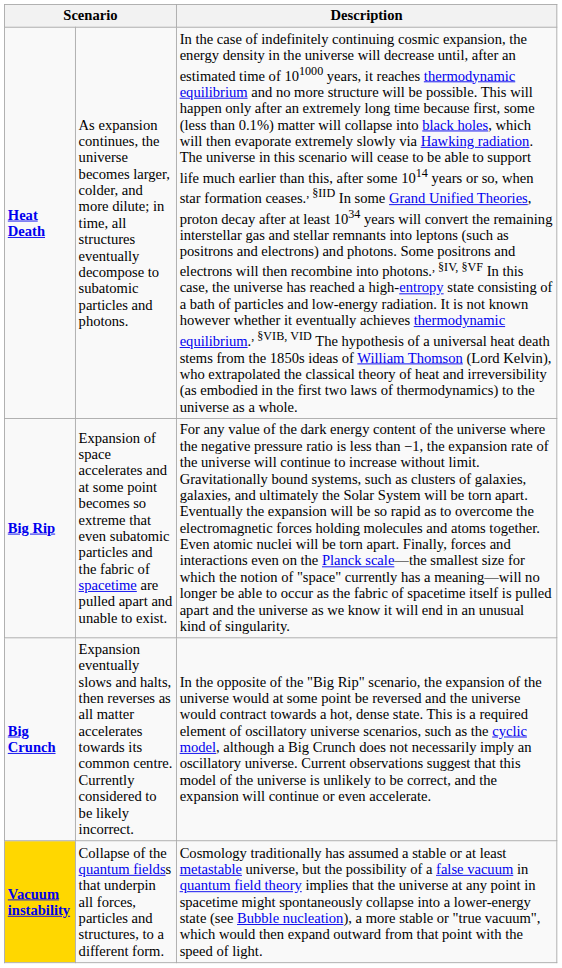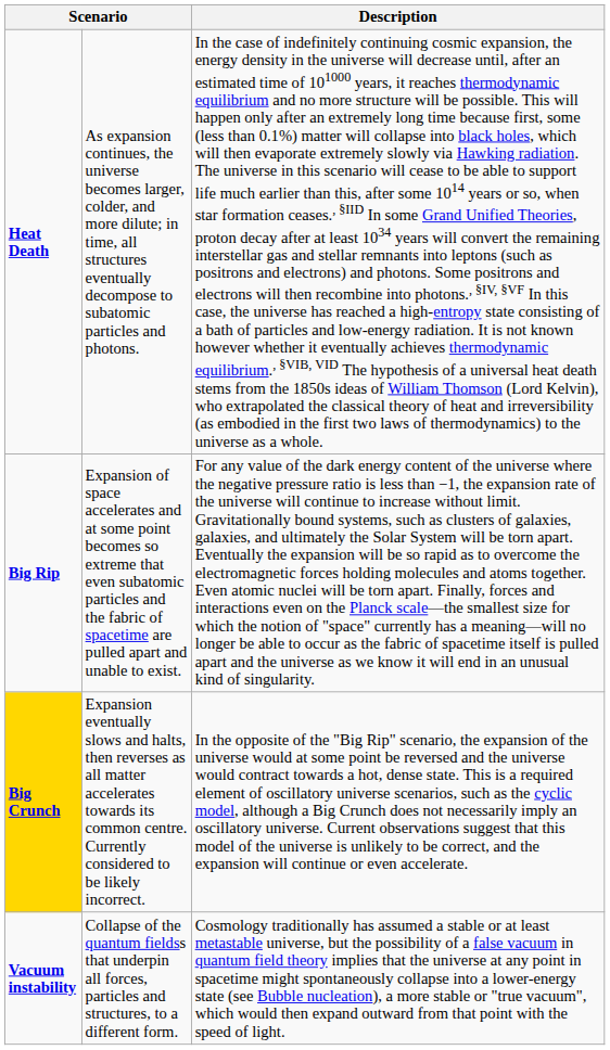Big Crunch | column 1: no background -> gold background
Vacuum instability | column 1: gold background -> no background
